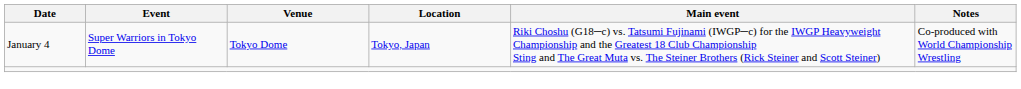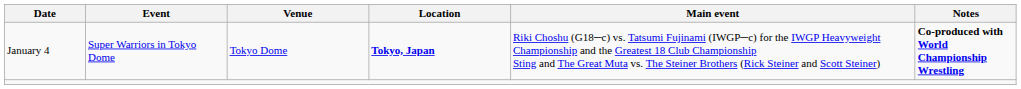January 4 | Location: normal -> bold
January 4 | Notes: normal -> bold
